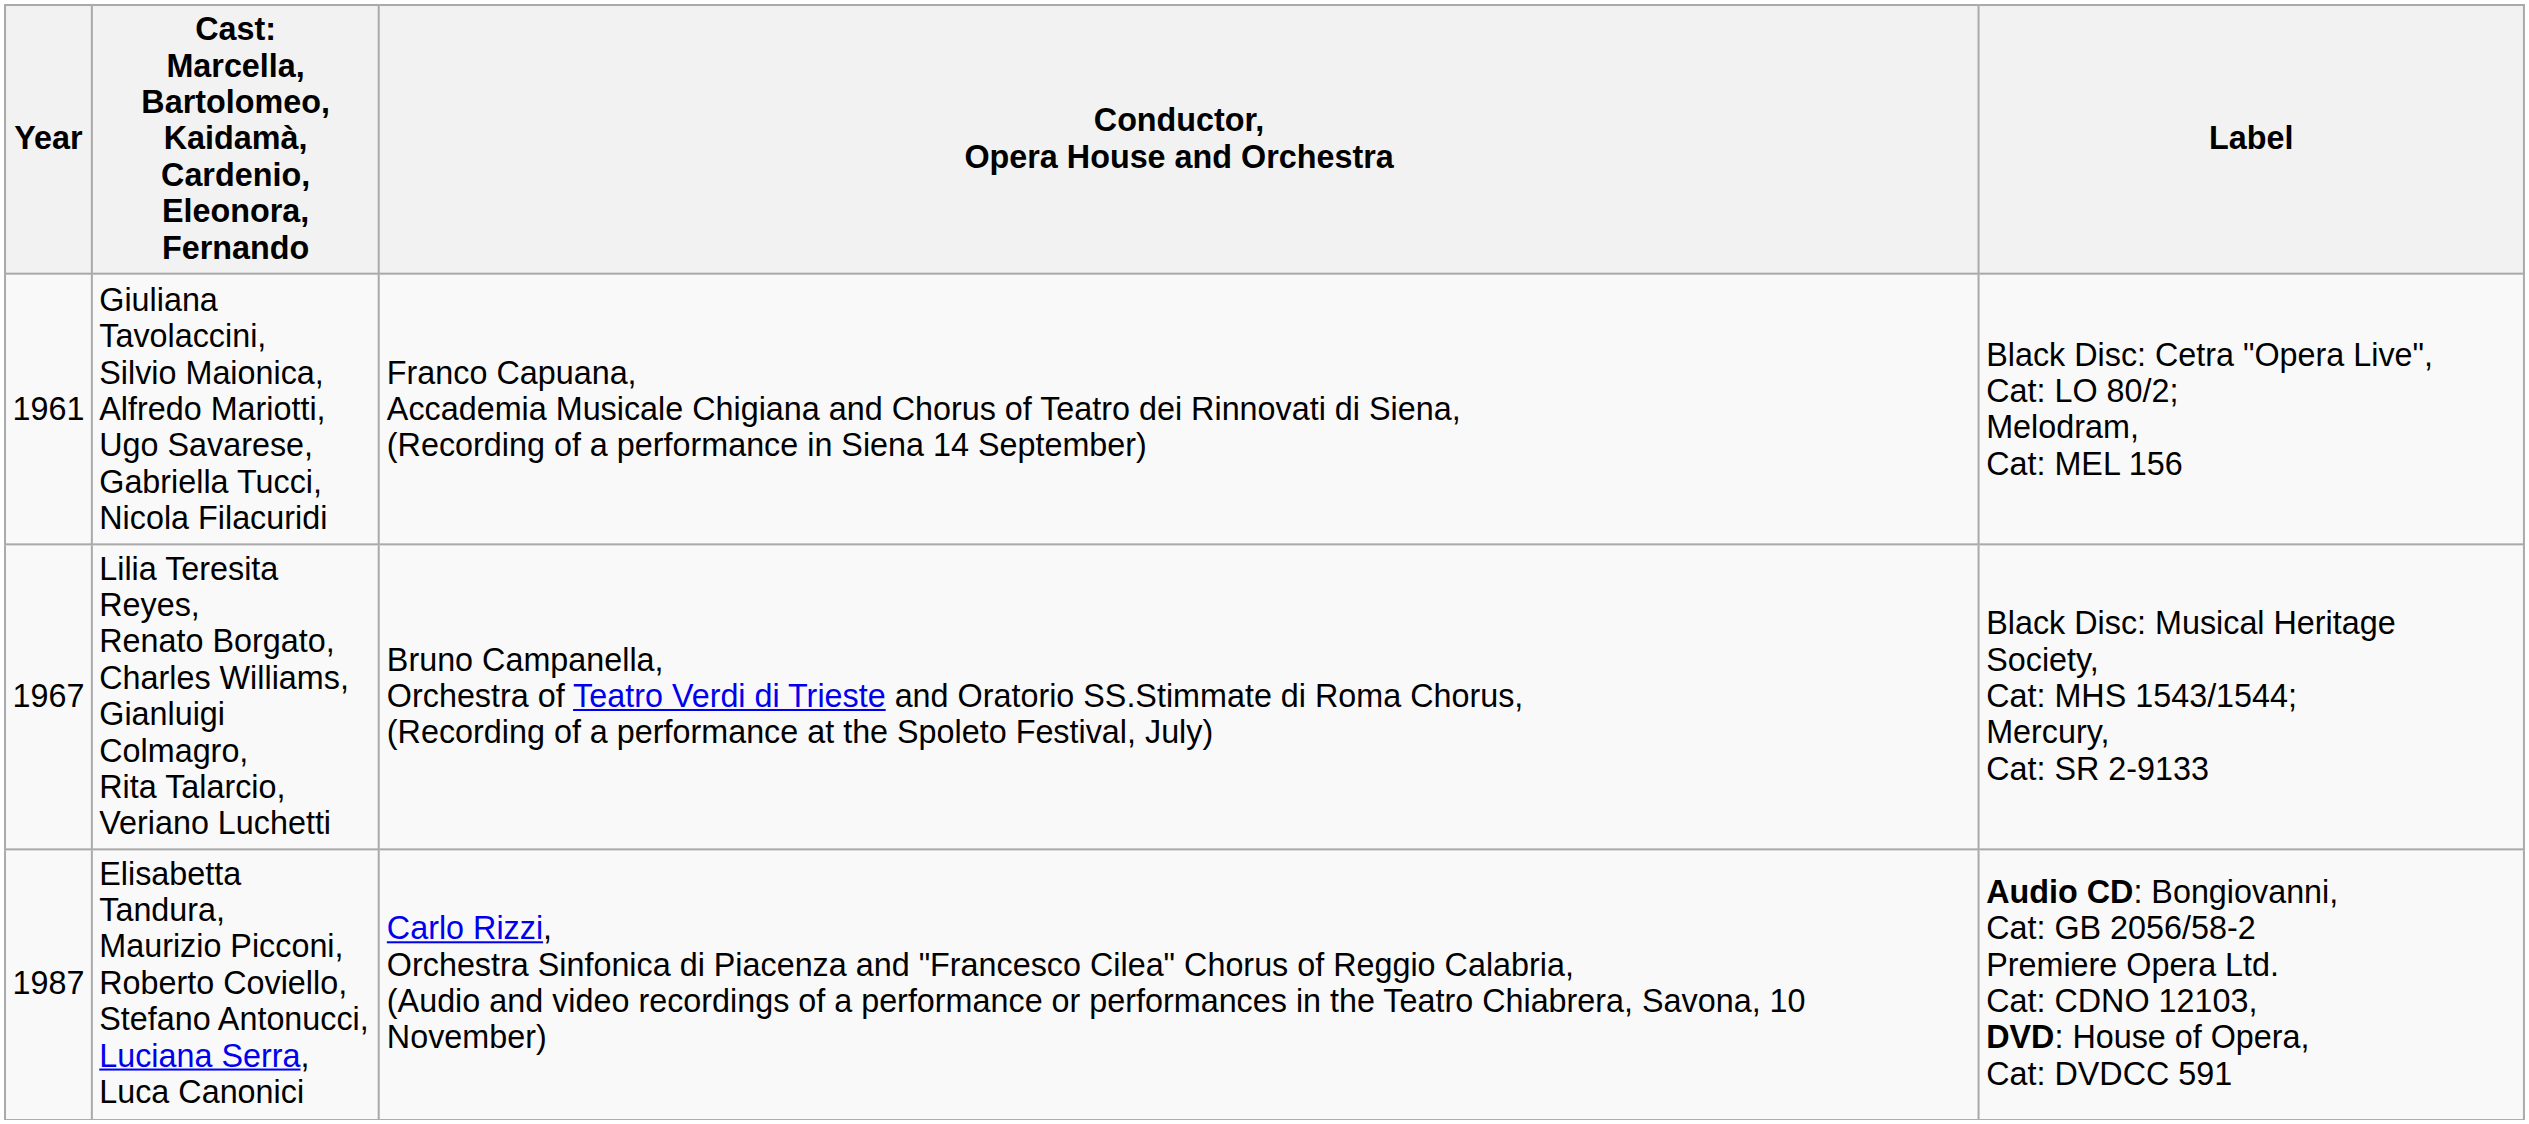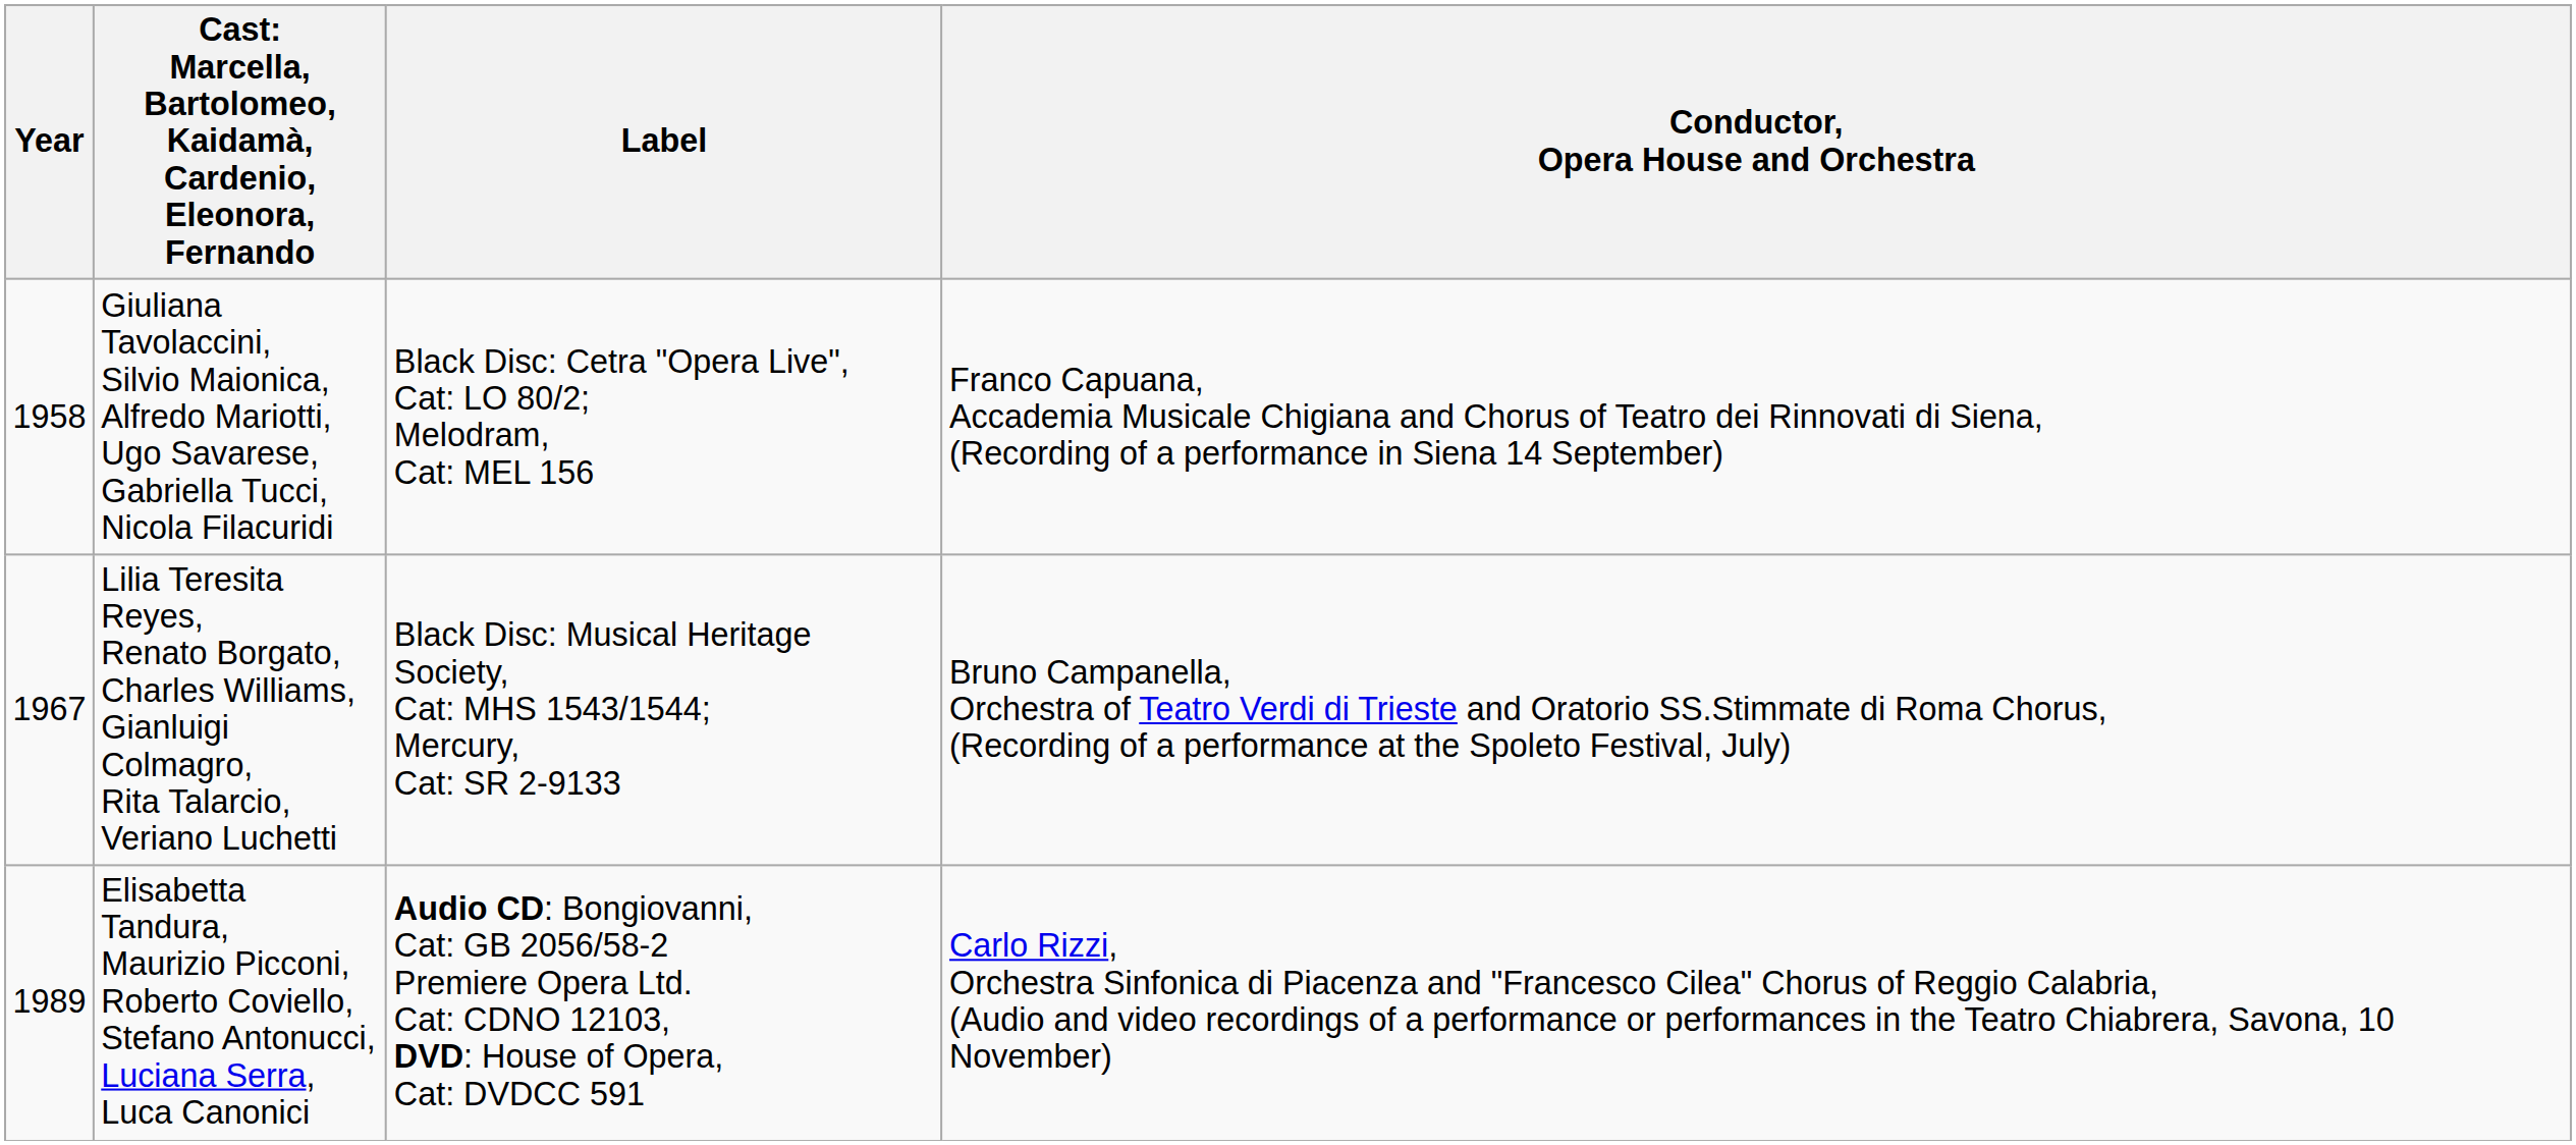columns swapped: Conductor, Opera House and Orchestra <-> Label
row 2 | Year: 1961 -> 1958
row 4 | Year: 1987 -> 1989
